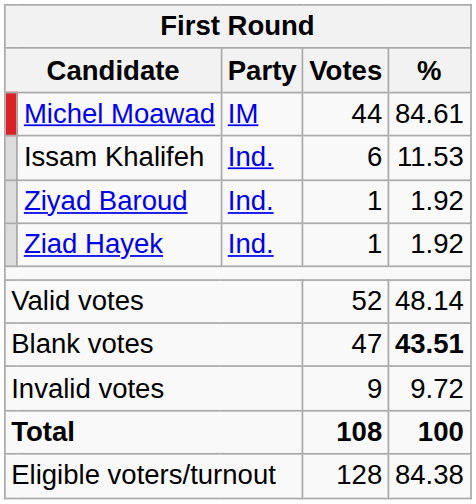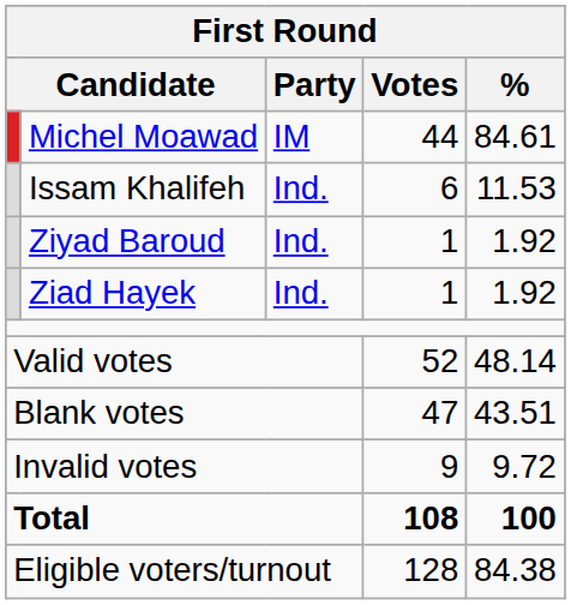Blank votes | First Round / %: bold -> normal
